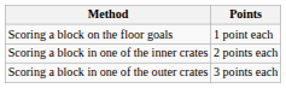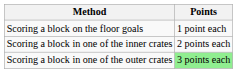Scoring a block in one of the outer crates | Points: no background -> lightgreen background
